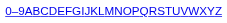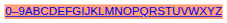row 1 | column 1: no background -> lightsalmon background
